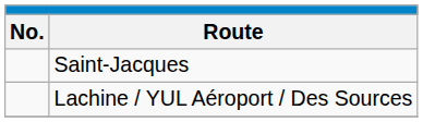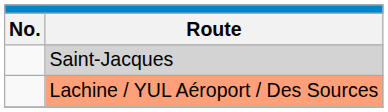Saint-Jacques | Route: no background -> lightgrey background
Lachine / YUL Aéroport / Des Sources | Route: no background -> lightsalmon background
